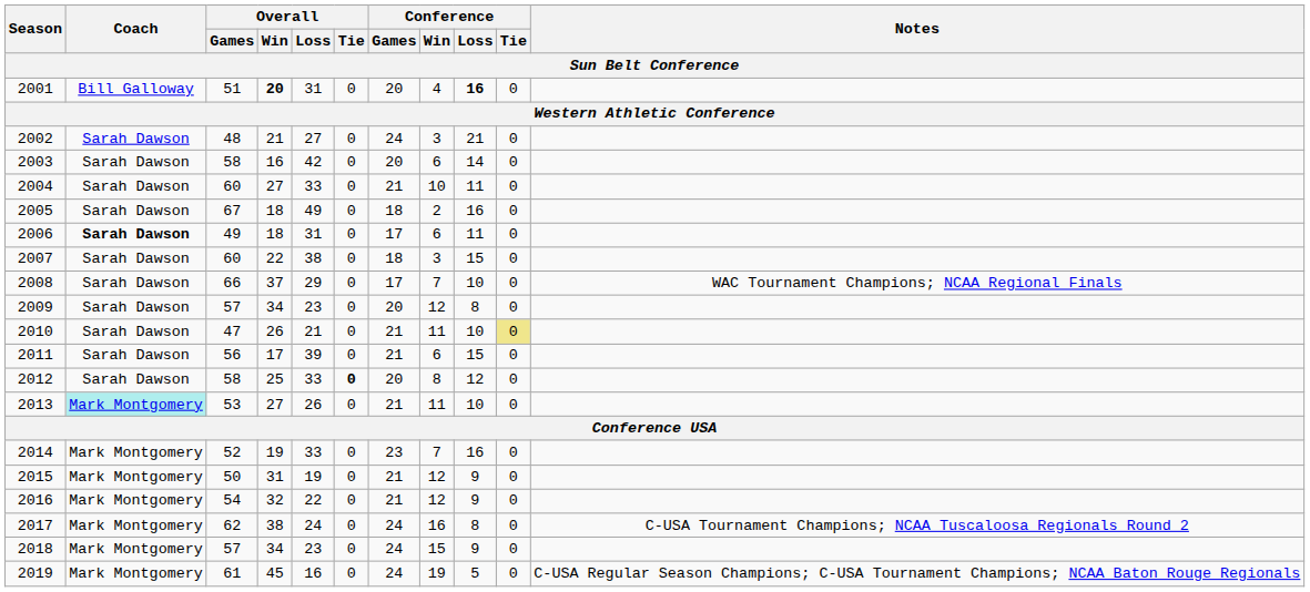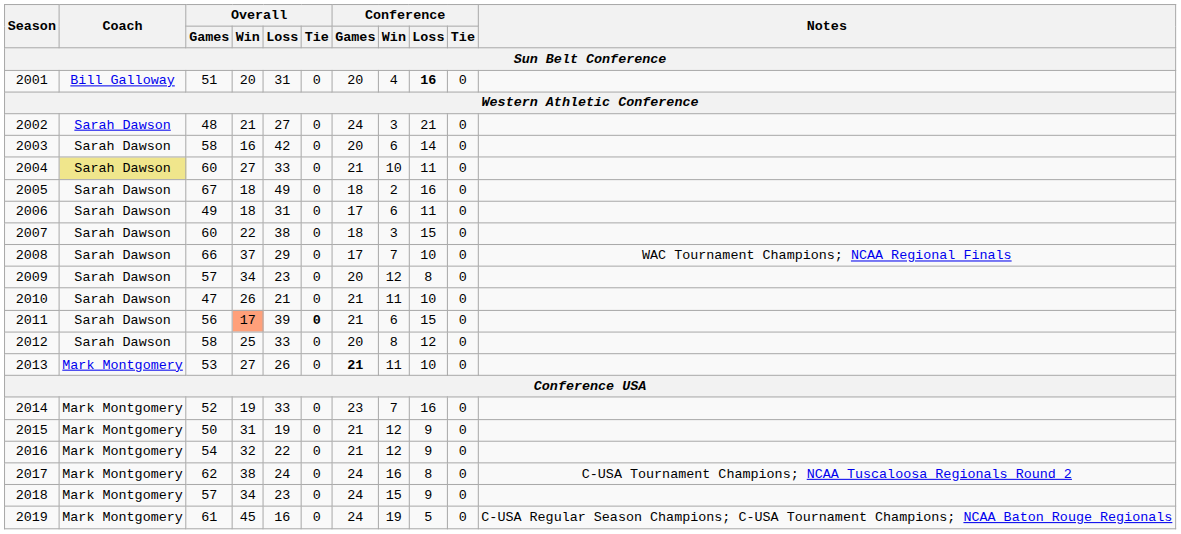2001 | Overall / Win: bold -> normal
2004 | Coach: no background -> khaki background
2006 | Coach: bold -> normal
2010 | Conference / Tie: khaki background -> no background
2011 | Overall / Win: no background -> lightsalmon background
2011 | Overall / Tie: normal -> bold
2012 | Overall / Tie: bold -> normal
2013 | Coach: paleturquoise background -> no background
2013 | Conference / Games: normal -> bold
